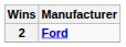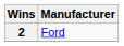2 | Manufacturer: bold -> normal
